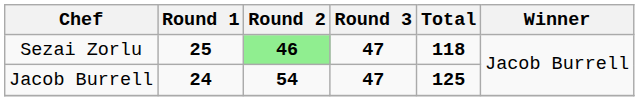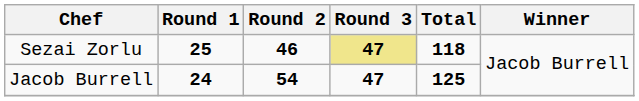Sezai Zorlu | Round 2: lightgreen background -> no background
Sezai Zorlu | Round 3: no background -> khaki background
